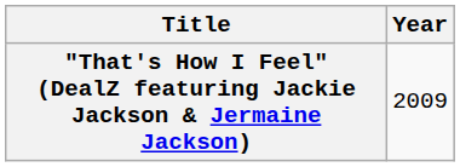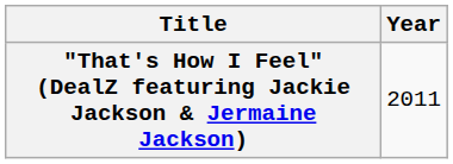row 2 | Year: 2009 -> 2011
